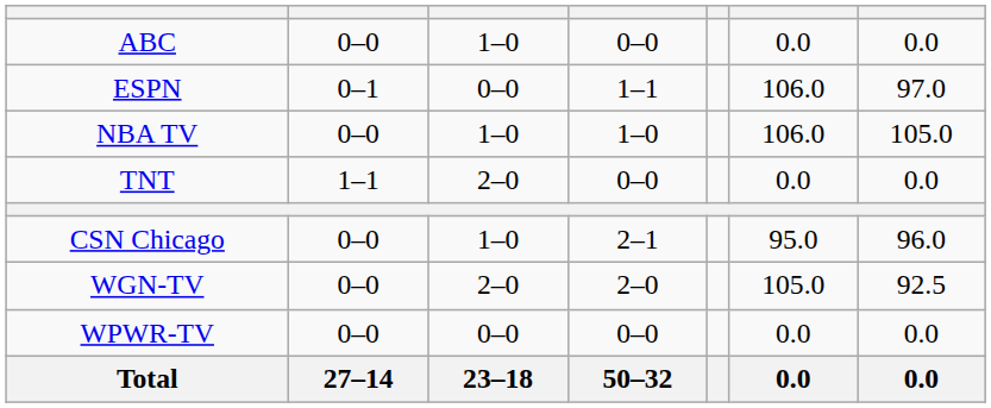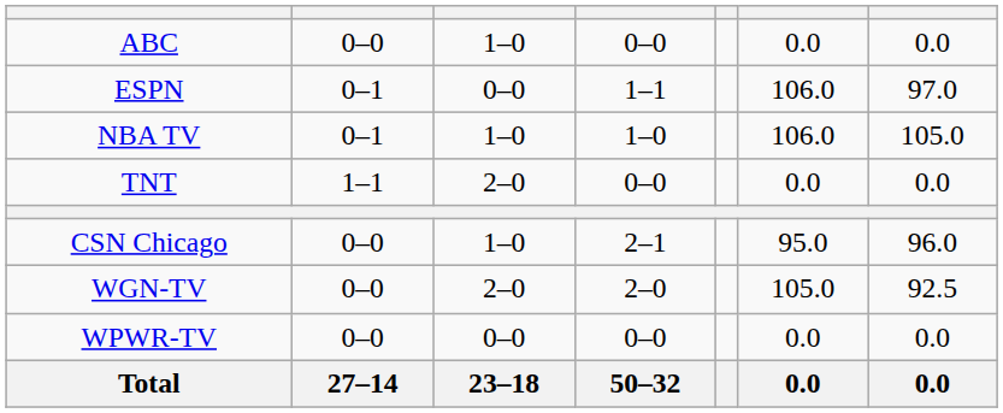NBA TV | column 2: 0–0 -> 0–1
